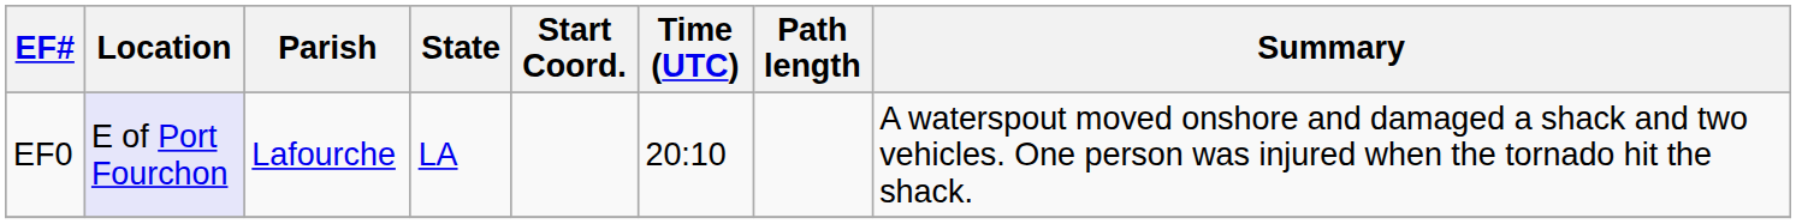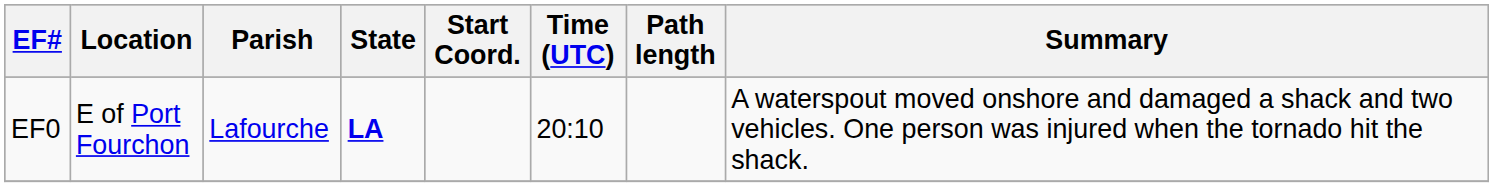EF0 | Location: lavender background -> no background
EF0 | State: normal -> bold
